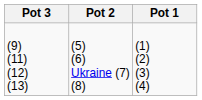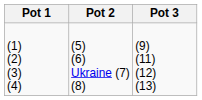columns swapped: Pot 1 <-> Pot 3
